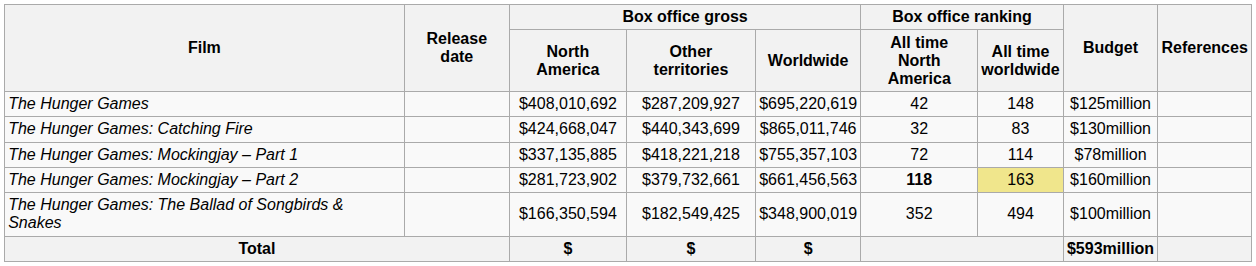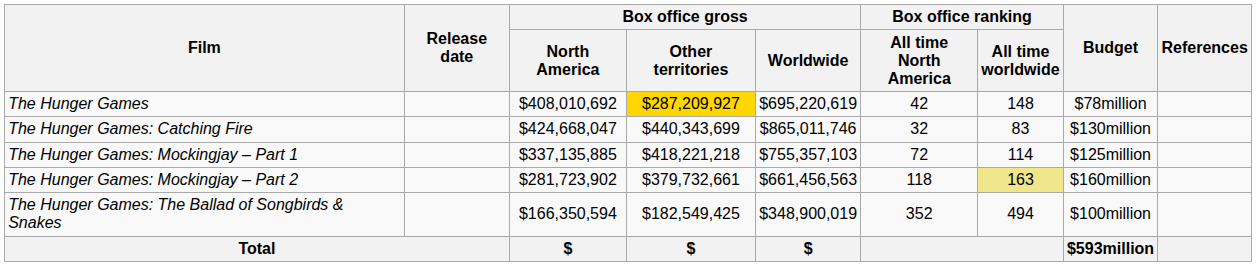The Hunger Games | Box office gross / Other territories: no background -> gold background
The Hunger Games | Budget: $125million -> $78million
The Hunger Games: Mockingjay – Part 1 | Budget: $78million -> $125million
The Hunger Games: Mockingjay – Part 2 | Box office ranking / All time North America: bold -> normal
